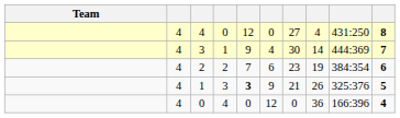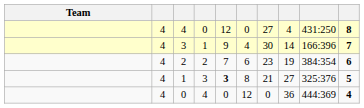row 3 | column 9: 444:369 -> 166:396
row 5 | column 6: 9 -> 8
row 5 | column 8: 26 -> 27
row 6 | column 9: 166:396 -> 444:369
